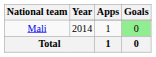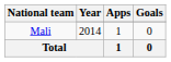2014 | Goals: lightgreen background -> no background
